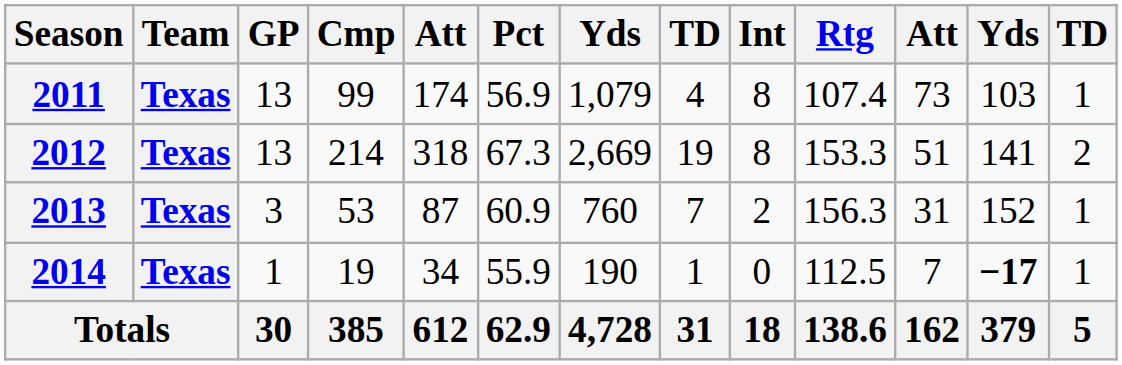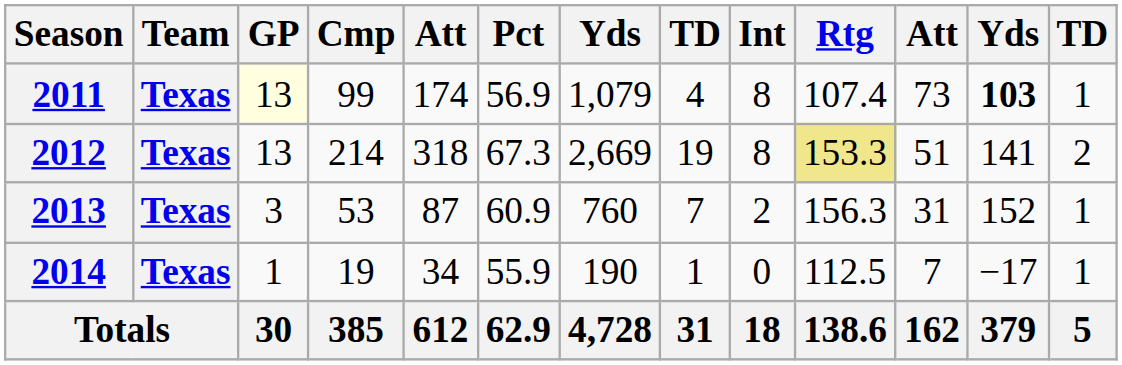2011 | GP: no background -> lightyellow background
2011 | column 12: normal -> bold
2012 | Rtg: no background -> khaki background
2014 | column 12: bold -> normal
